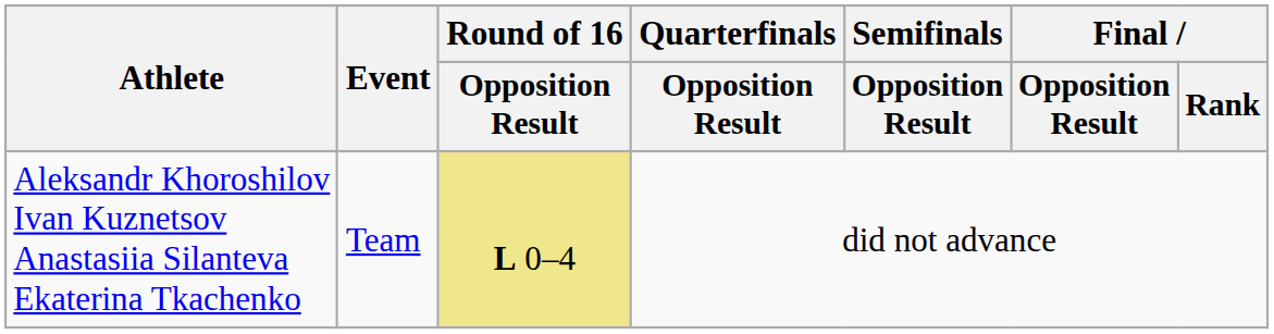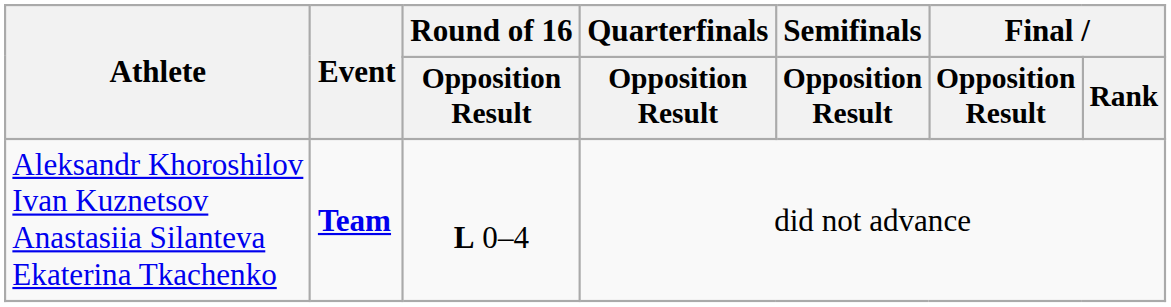row 3 | Event: normal -> bold
row 3 | Round of 16 / Opposition Result: khaki background -> no background
